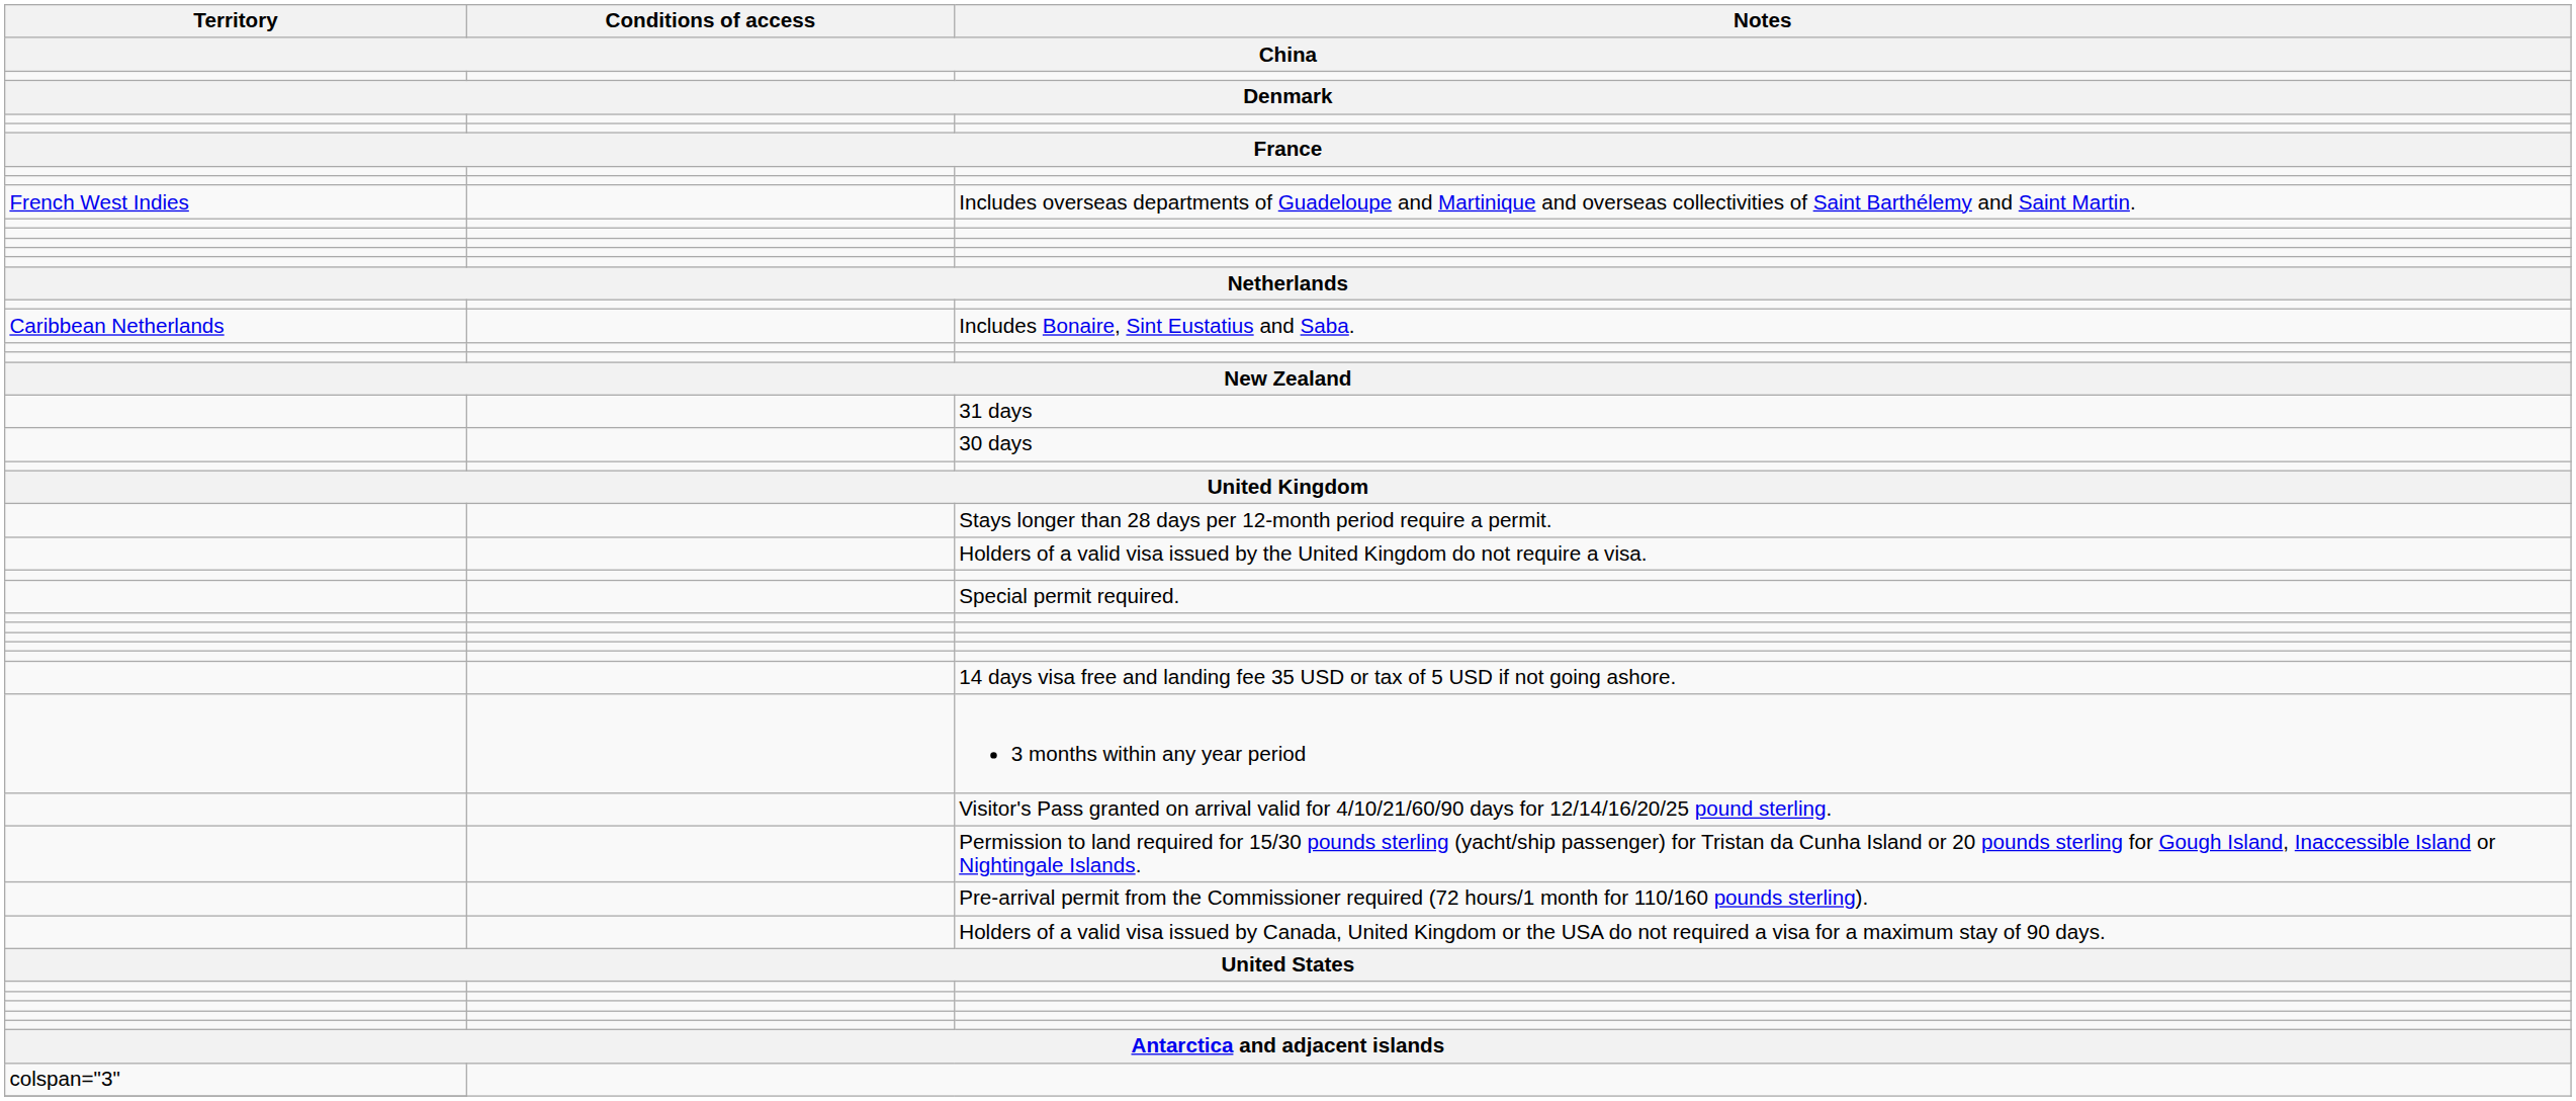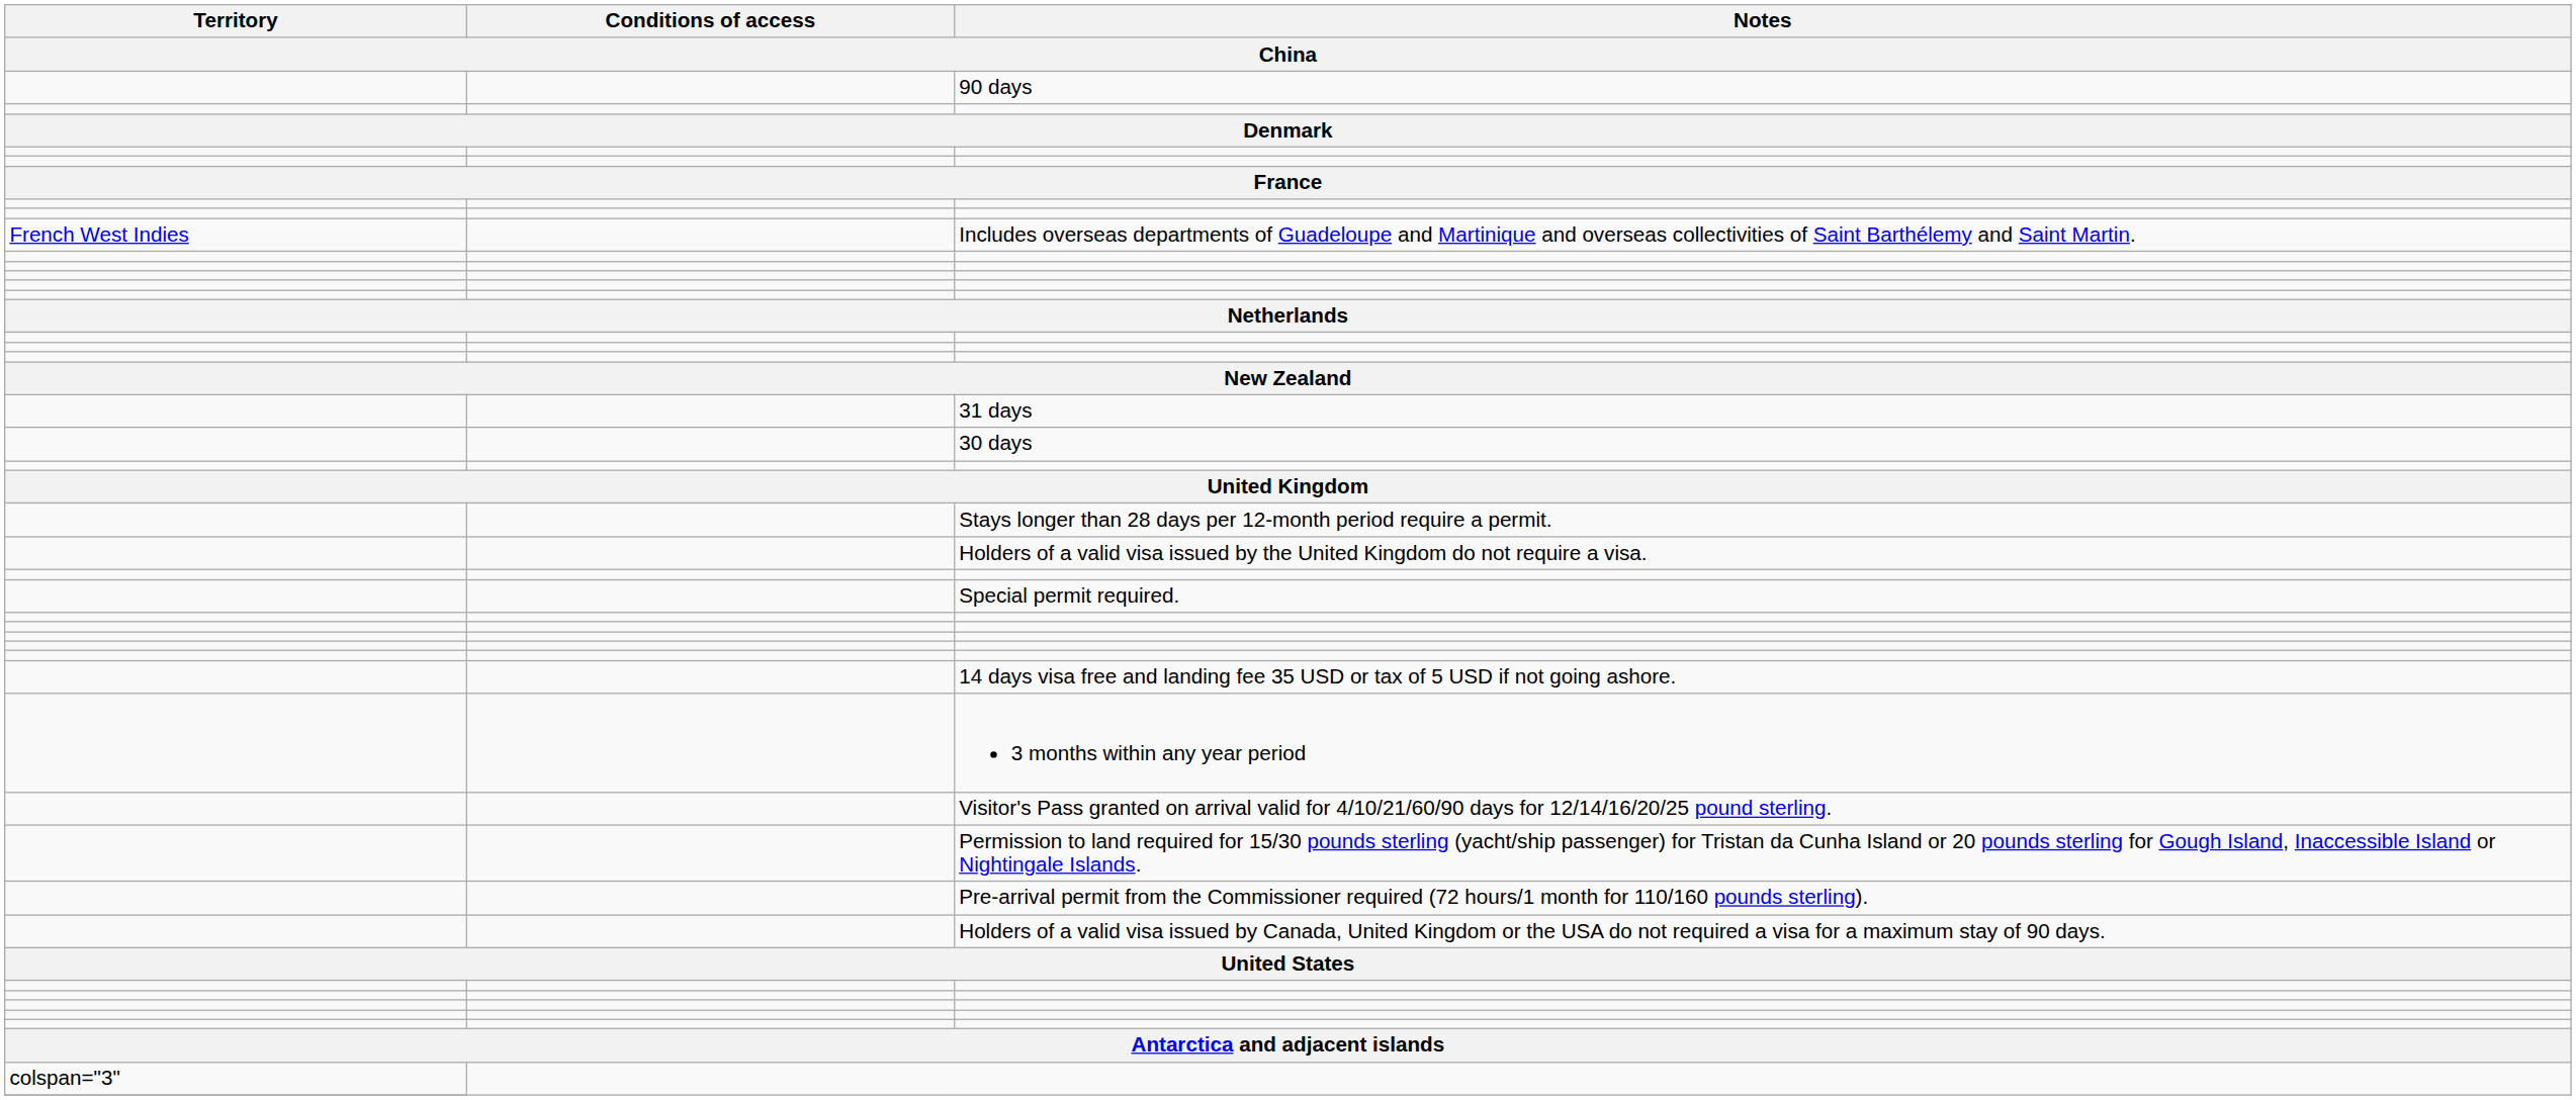+ row: 90 days
- row: Caribbean Netherlands | Includes Bonaire, Sint Eustatius and Saba.
